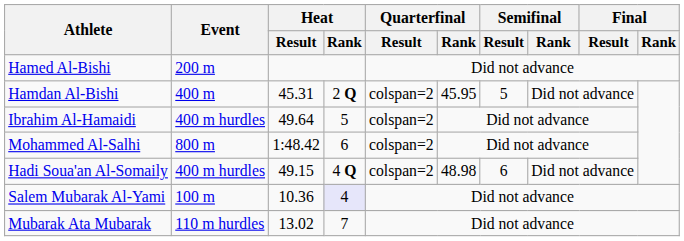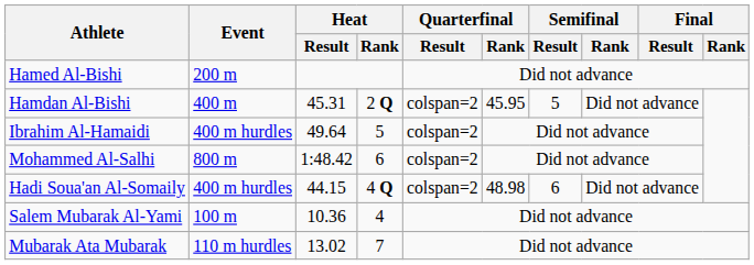Hadi Soua'an Al-Somaily | Heat / Result: 49.15 -> 44.15
Salem Mubarak Al-Yami | Heat / Rank: lavender background -> no background
